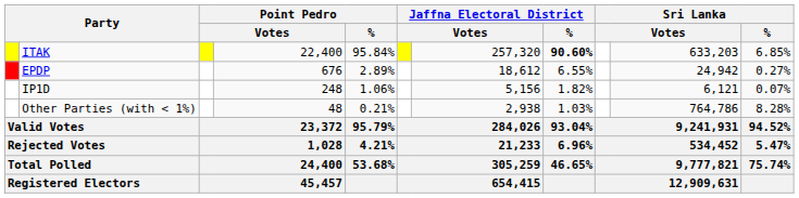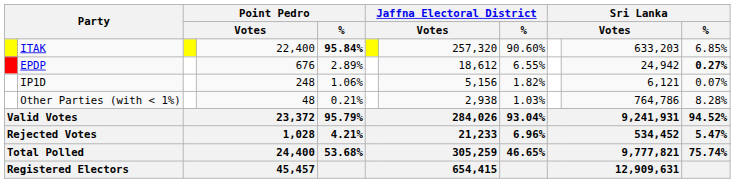ITAK | Point Pedro / %: normal -> bold
ITAK | Jaffna Electoral District / %: bold -> normal
EPDP | Sri Lanka / %: normal -> bold
